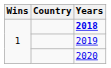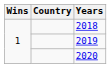2018 | Years: bold -> normal
